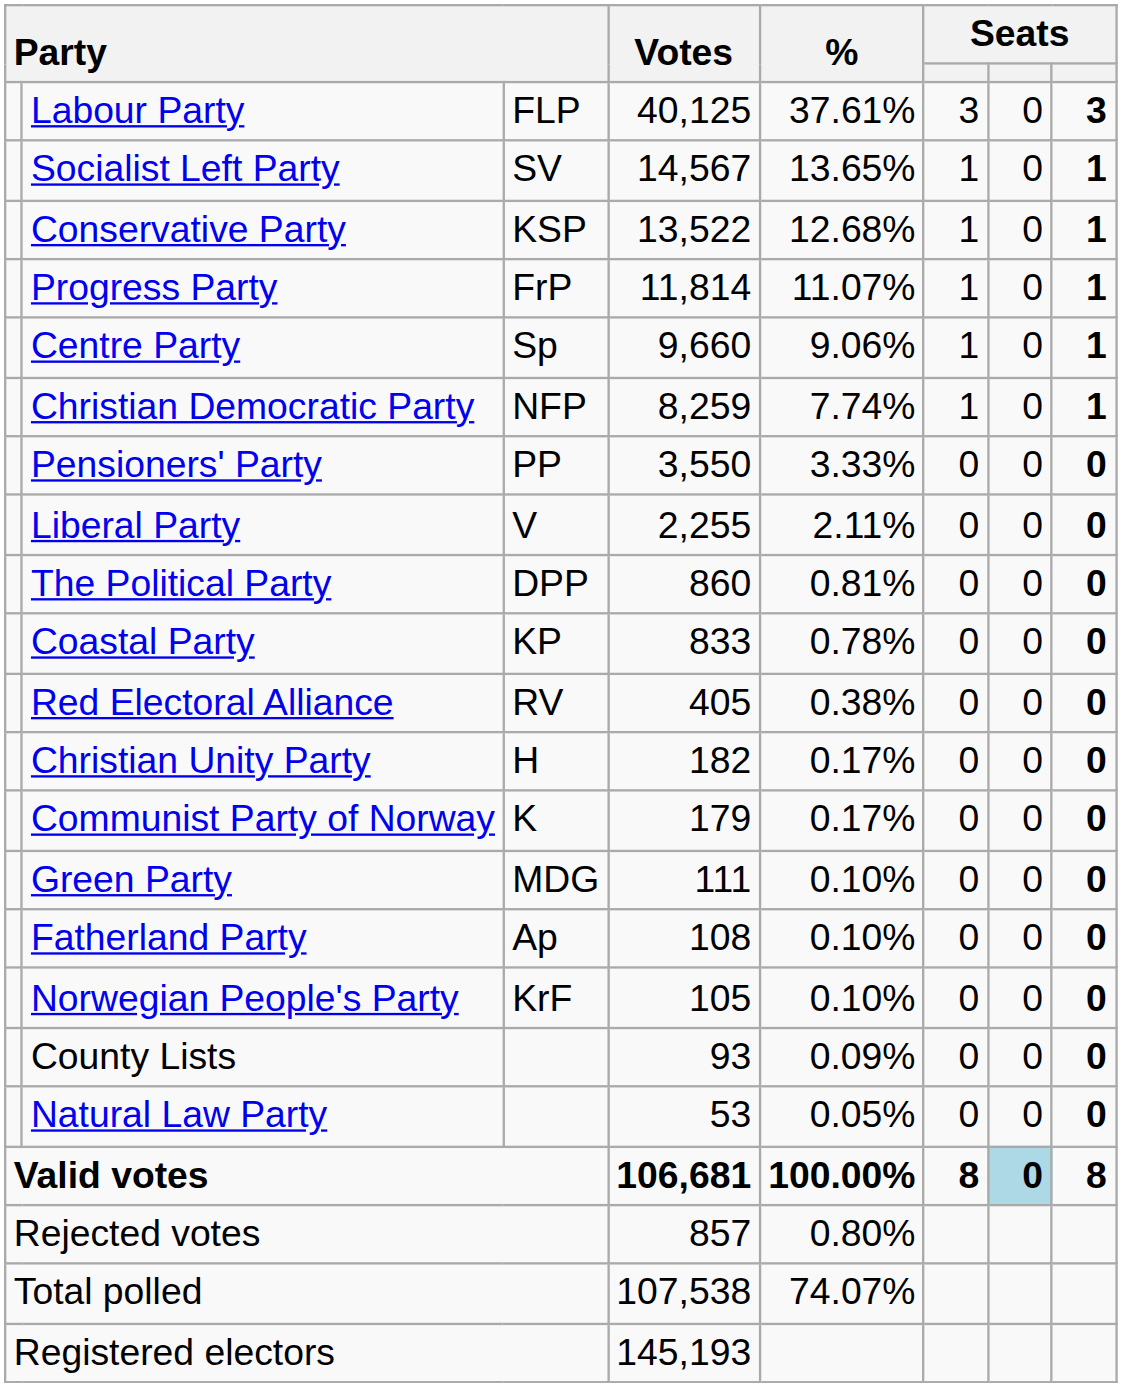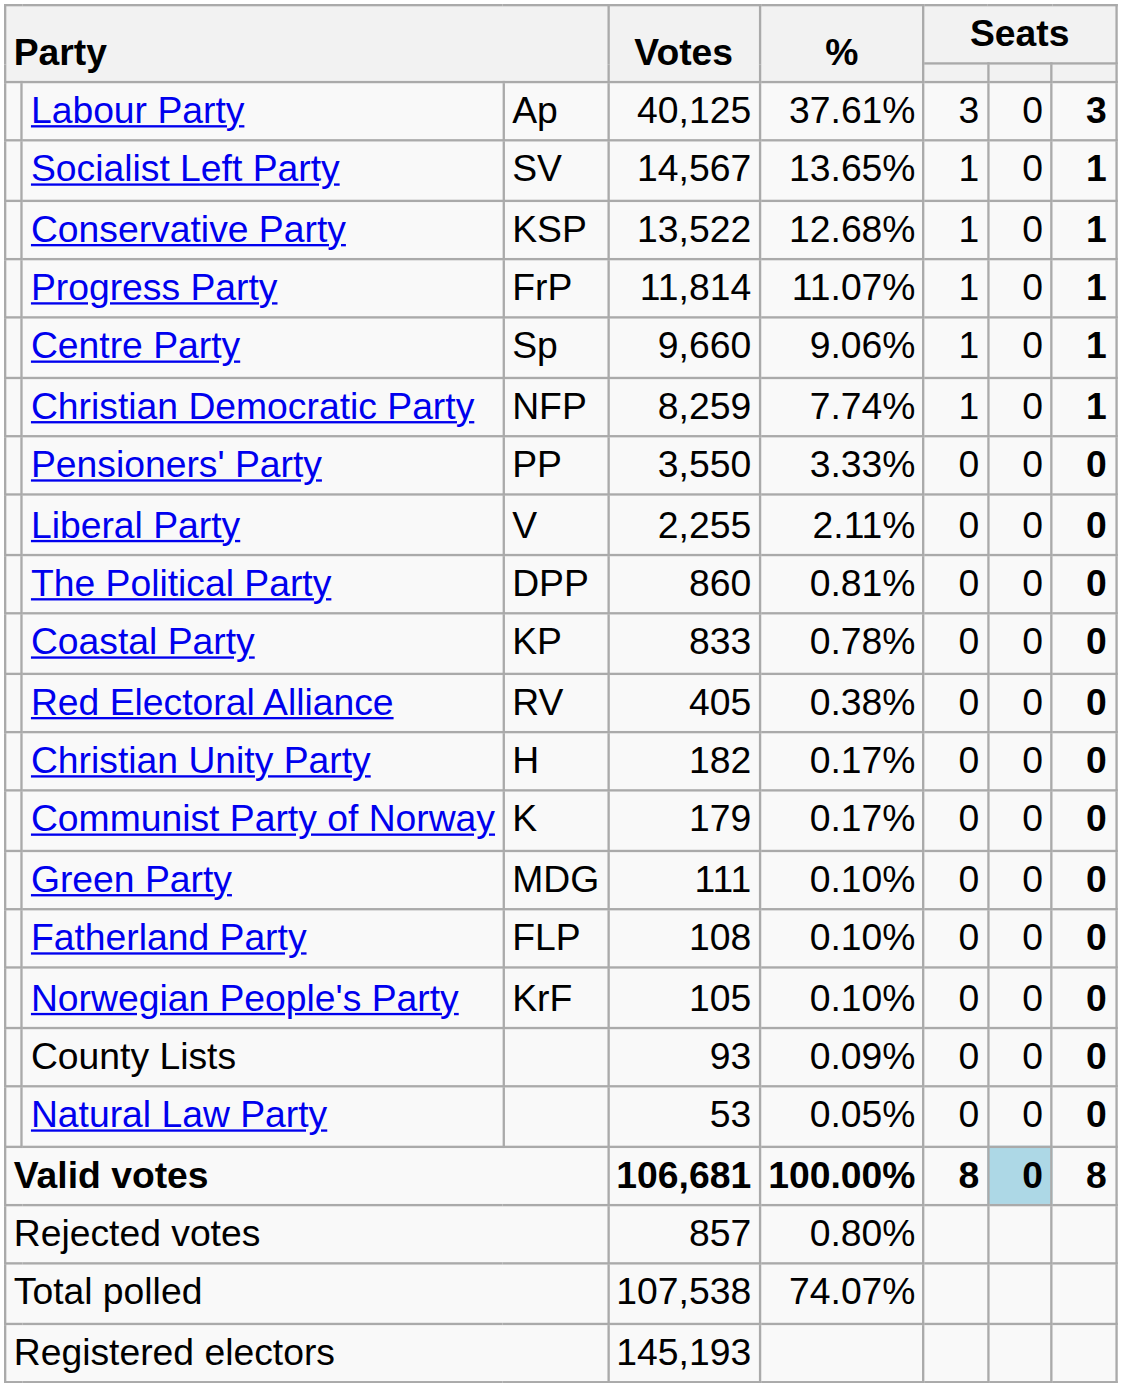Labour Party | column 3: FLP -> Ap
Fatherland Party | column 3: Ap -> FLP
